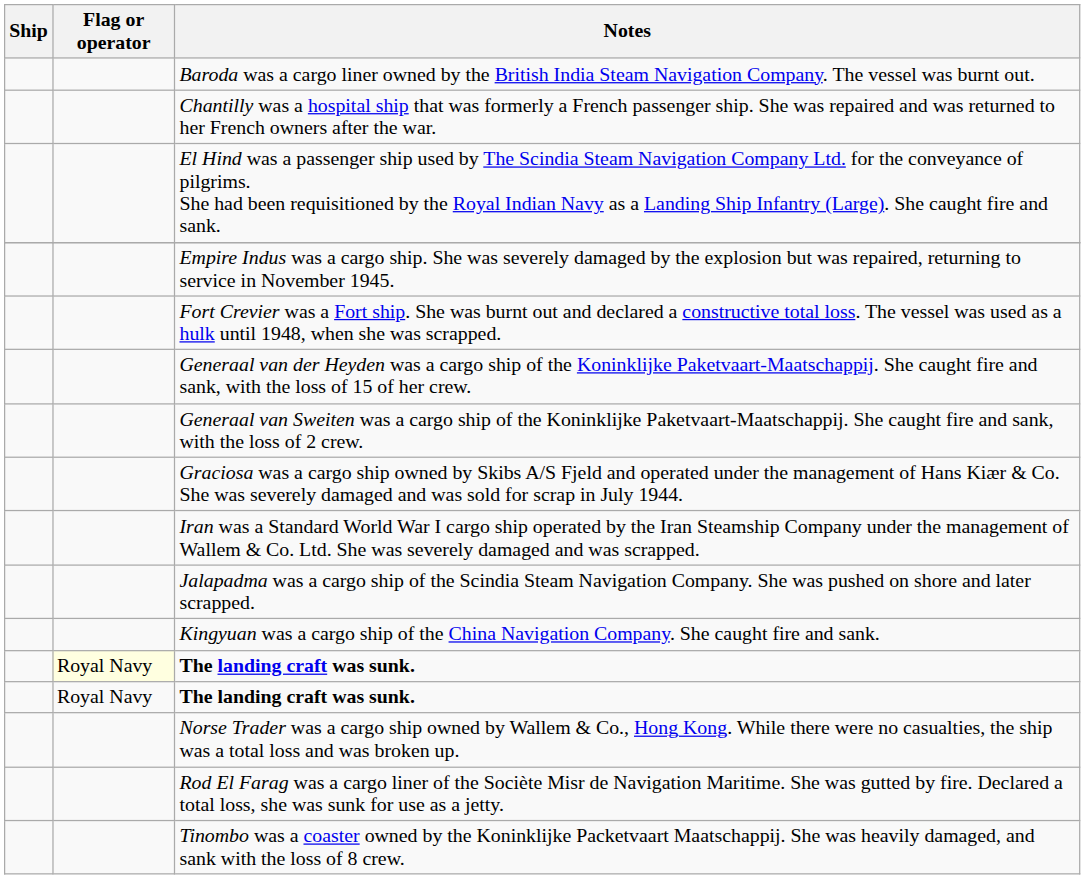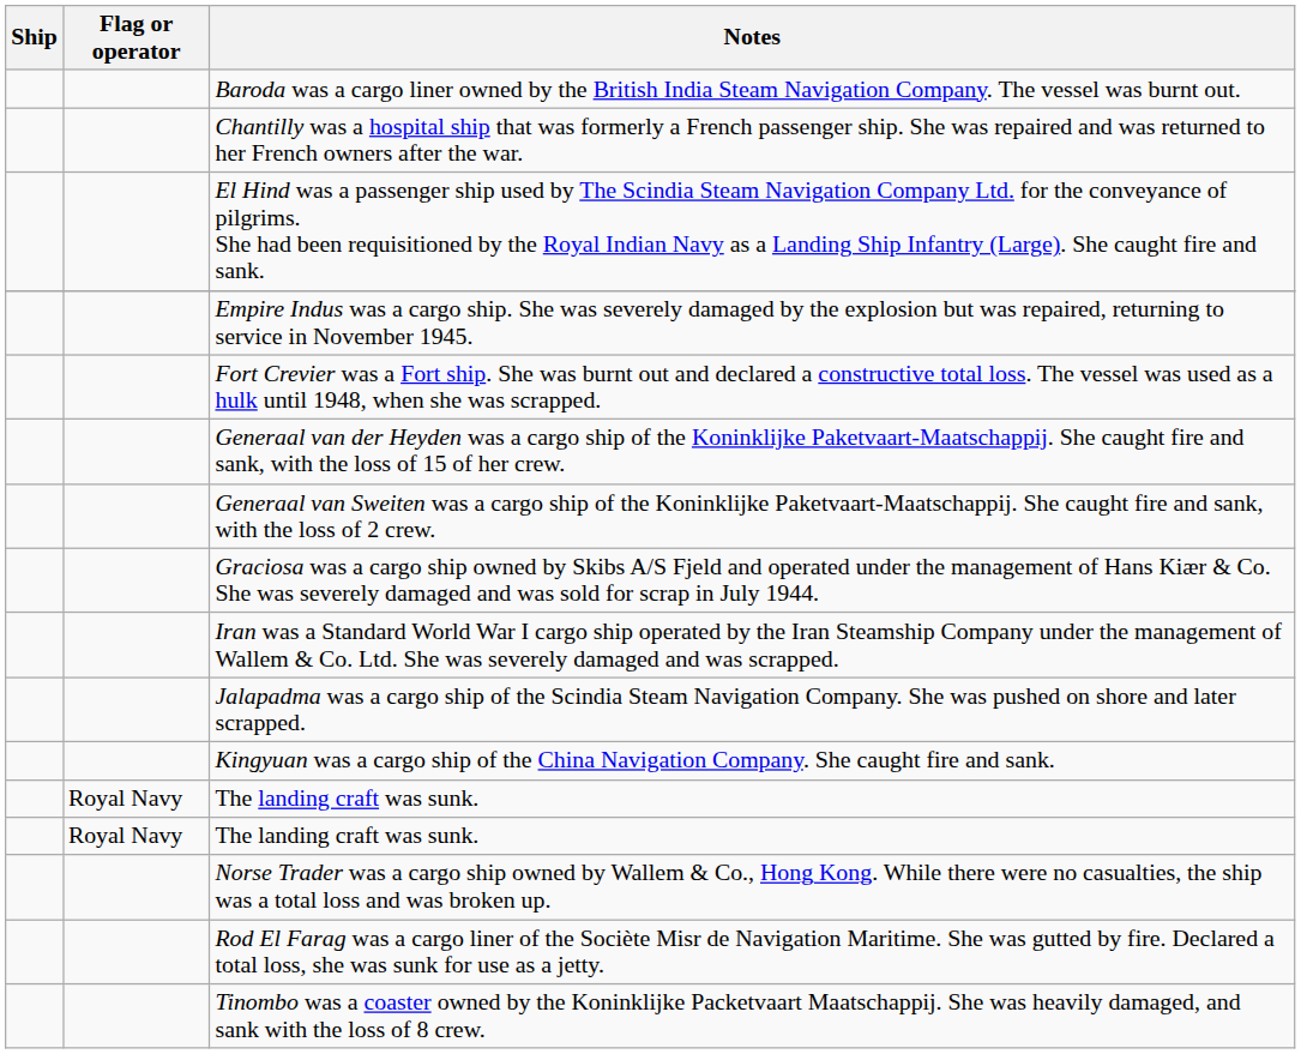row 13 | Flag or operator: lightyellow background -> no background
row 13 | Notes: bold -> normal
row 14 | Notes: bold -> normal
